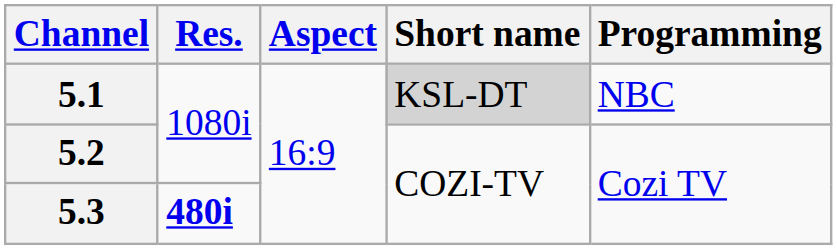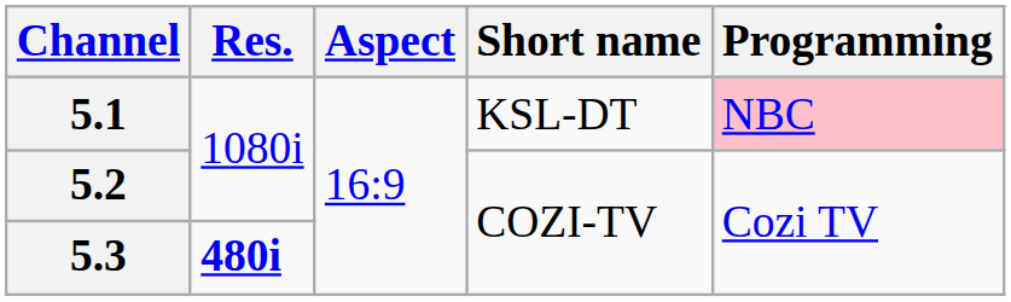5.1 | Short name: lightgrey background -> no background
5.1 | Programming: no background -> pink background
